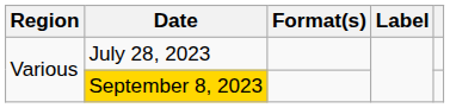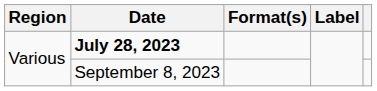July 28, 2023 | Date: normal -> bold
September 8, 2023 | Date: gold background -> no background
